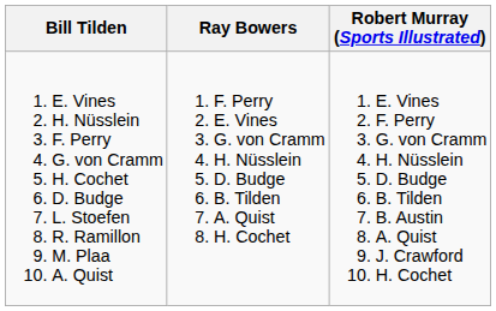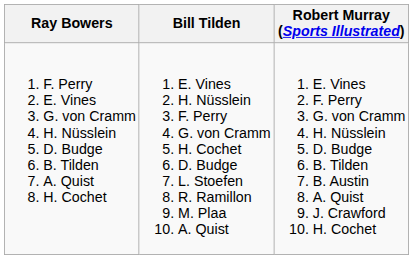columns swapped: Ray Bowers <-> Bill Tilden
